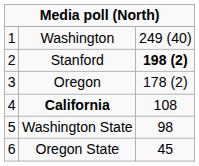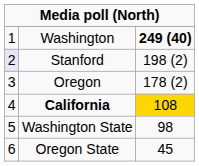Washington | column 3: normal -> bold
Stanford | column 1: no background -> lavender background
Stanford | column 3: bold -> normal
California | column 3: no background -> gold background
